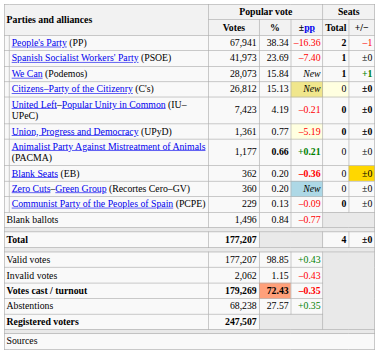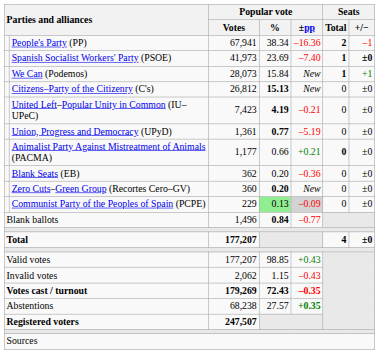Spanish Socialist Workers' Party (PSOE) | Seats / +/−: normal -> bold
We Can (Podemos) | Seats / +/−: bold -> normal
Citizens–Party of the Citizenry (C's) | Popular vote / %: normal -> bold
Citizens–Party of the Citizenry (C's) | Popular vote / ±pp: khaki background -> no background
Citizens–Party of the Citizenry (C's) | Seats / Total: lightyellow background -> no background
Citizens–Party of the Citizenry (C's) | Seats / +/−: bold -> normal
United Left–Popular Unity in Common (IU–UPeC) | Popular vote / %: normal -> bold
United Left–Popular Unity in Common (IU–UPeC) | Seats / Total: bold -> normal
United Left–Popular Unity in Common (IU–UPeC) | Seats / +/−: bold -> normal
Union, Progress and Democracy (UPyD) | Popular vote / %: normal -> bold
Union, Progress and Democracy (UPyD) | Popular vote / ±pp: lightyellow background -> no background
Union, Progress and Democracy (UPyD) | Seats / Total: bold -> normal
Union, Progress and Democracy (UPyD) | Seats / +/−: bold -> normal
Animalist Party Against Mistreatment of Animals (PACMA) | Popular vote / %: bold -> normal
Animalist Party Against Mistreatment of Animals (PACMA) | Popular vote / ±pp: bold -> normal
Animalist Party Against Mistreatment of Animals (PACMA) | Seats / Total: normal -> bold
Blank Seats (EB) | Popular vote / ±pp: bold -> normal
Blank Seats (EB) | Seats / +/−: gold background -> no background
Zero Cuts–Green Group (Recortes Cero–GV) | Popular vote / %: normal -> bold
Zero Cuts–Green Group (Recortes Cero–GV) | Popular vote / ±pp: lightblue background -> no background
Communist Party of the Peoples of Spain (PCPE) | Popular vote / %: no background -> lightgreen background
Communist Party of the Peoples of Spain (PCPE) | Popular vote / ±pp: no background -> lightgrey background
Communist Party of the Peoples of Spain (PCPE) | Seats / Total: bold -> normal
Blank ballots | Popular vote / %: normal -> bold
Votes cast / turnout | Popular vote / %: lightsalmon background -> no background
Abstentions | Popular vote / ±pp: normal -> bold
